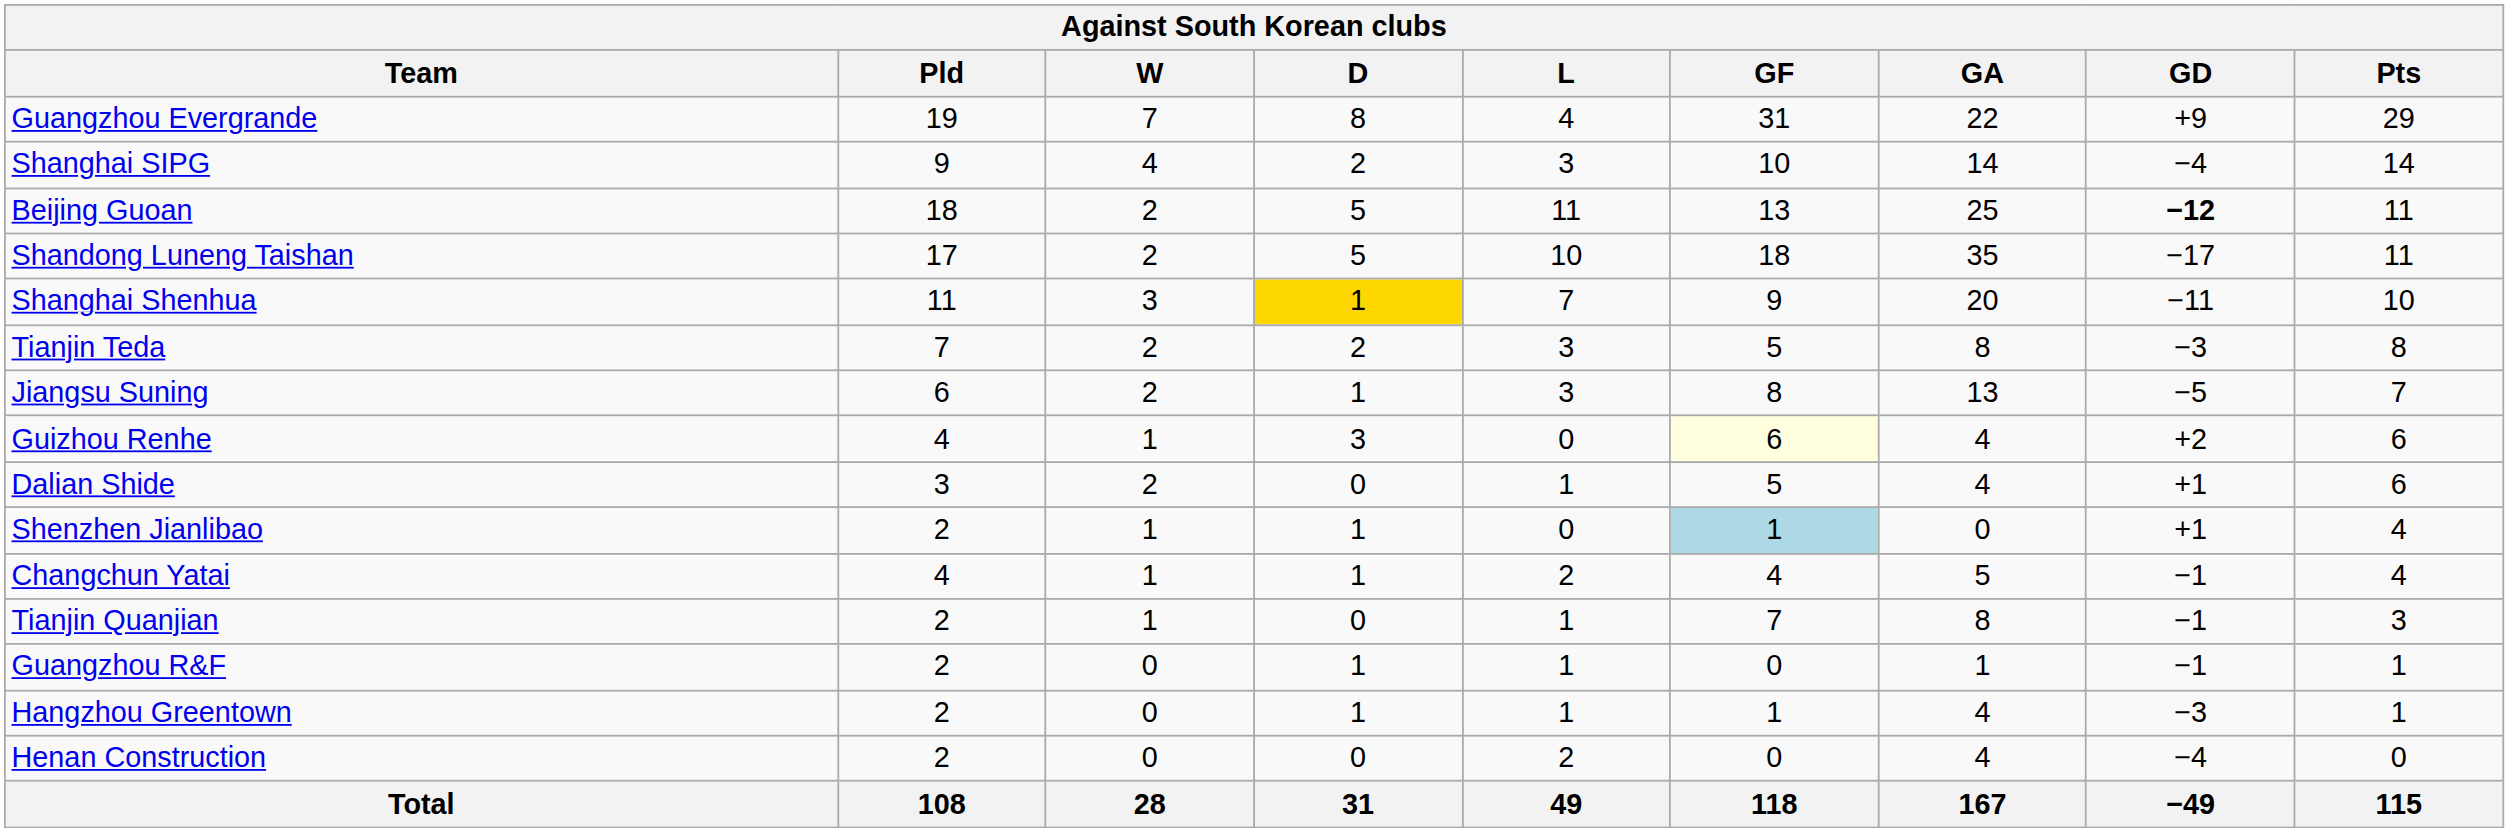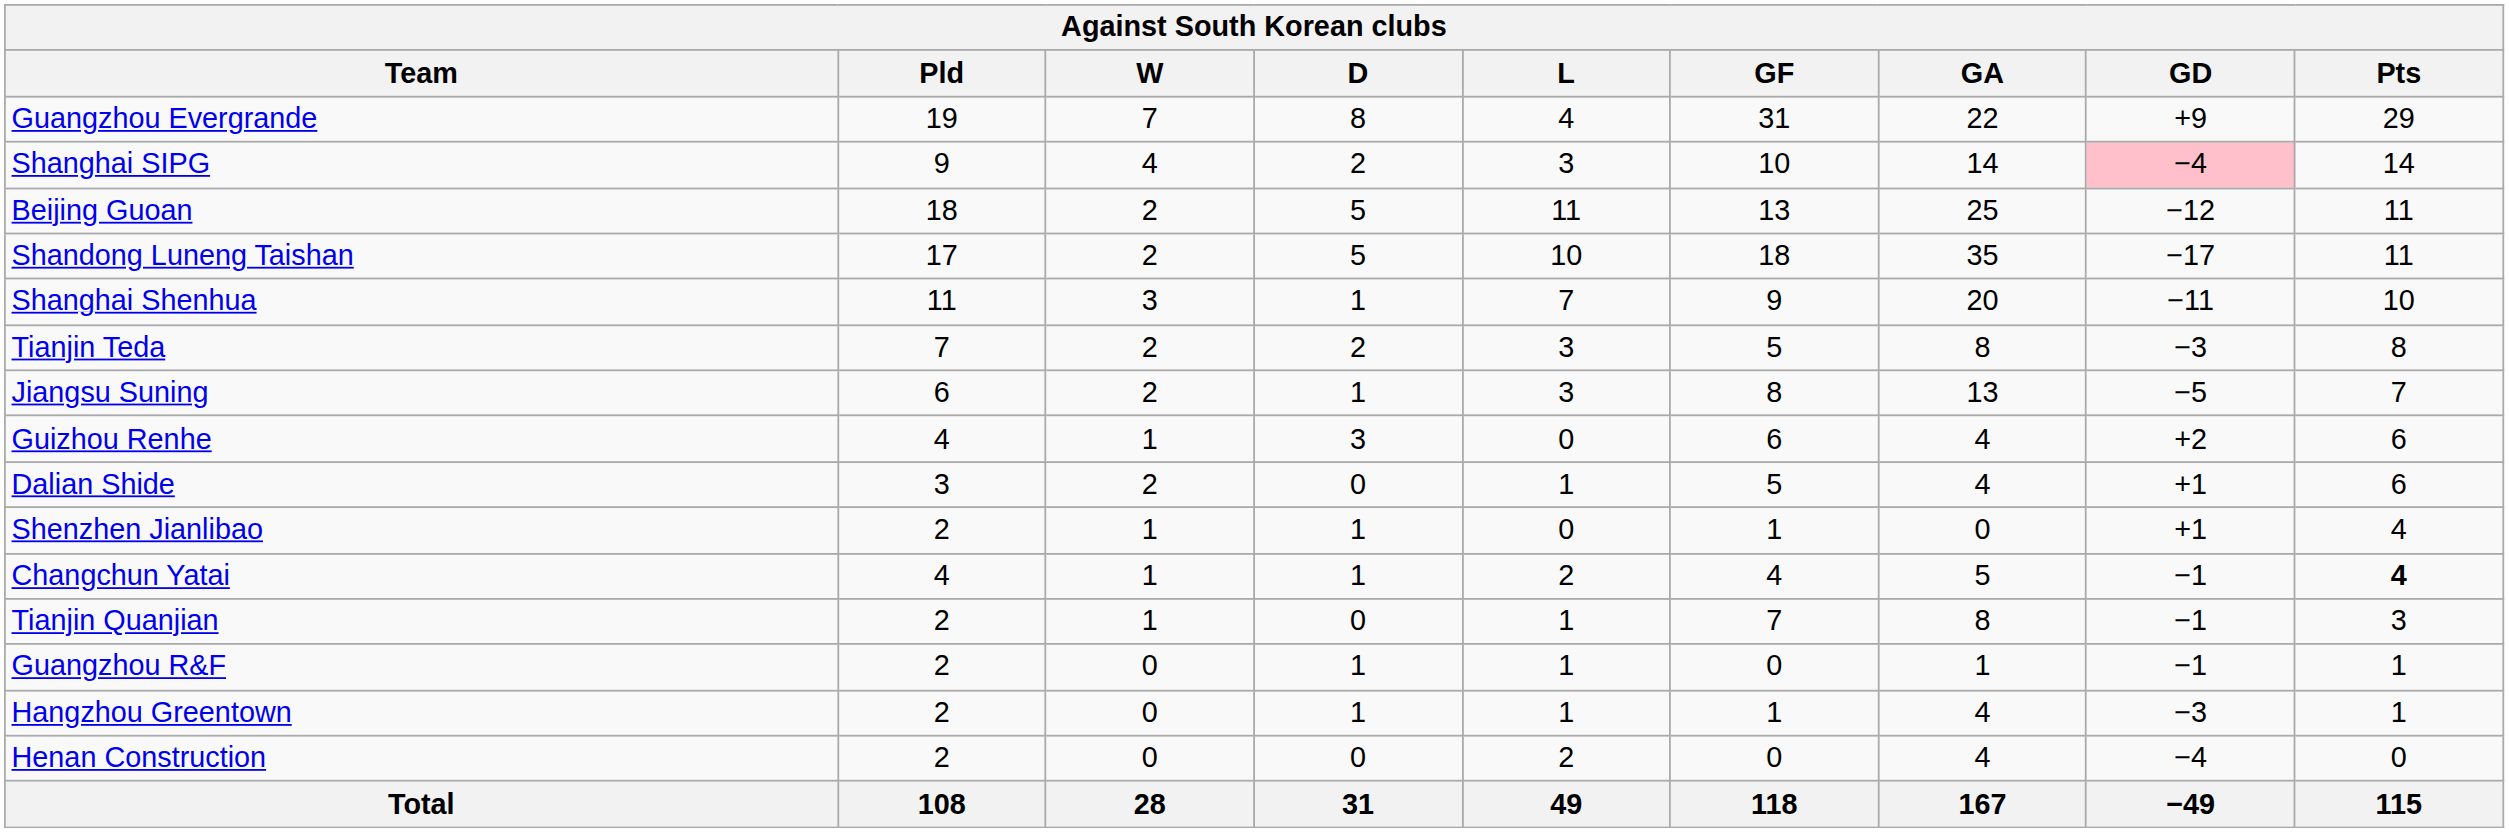Shanghai SIPG | GD: no background -> pink background
Beijing Guoan | GD: bold -> normal
Shanghai Shenhua | D: gold background -> no background
Guizhou Renhe | GF: lightyellow background -> no background
Shenzhen Jianlibao | GF: lightblue background -> no background
Changchun Yatai | Pts: normal -> bold
